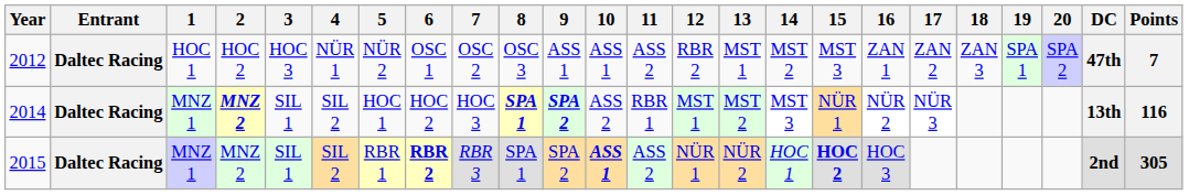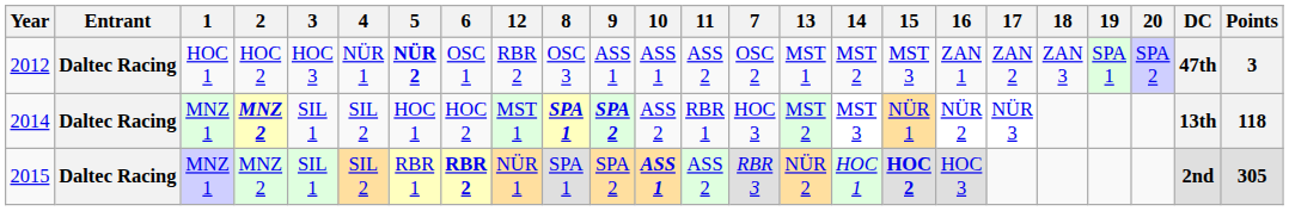columns swapped: 7 <-> 12
2012 | 5: normal -> bold
2012 | Points: 7 -> 3
2014 | Points: 116 -> 118
